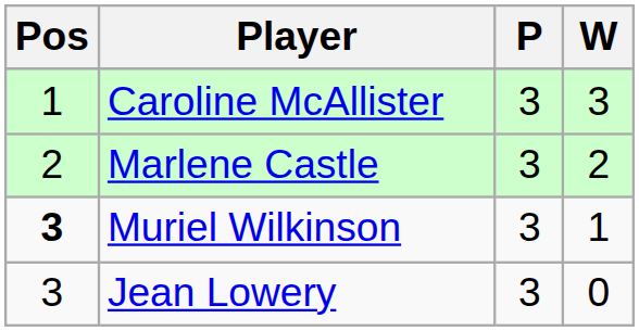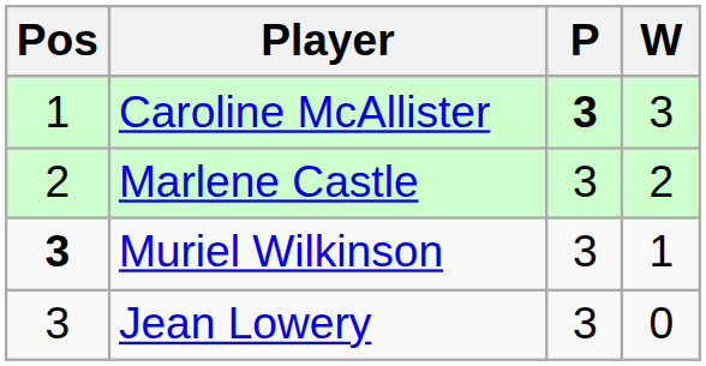Caroline McAllister | P: normal -> bold
